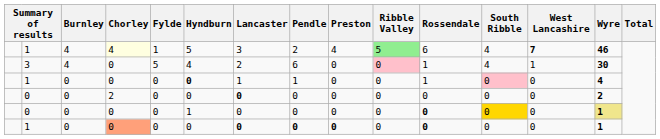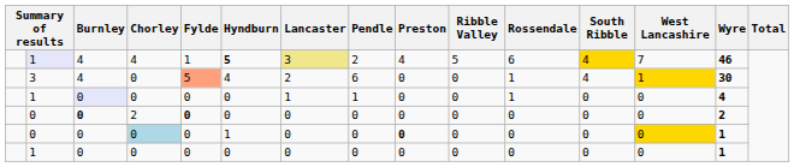row 2 | column 2: no background -> lavender background
row 2 | Chorley: lightyellow background -> no background
row 2 | Hyndburn: normal -> bold
row 2 | Lancaster: no background -> khaki background
row 2 | Ribble Valley: lightgreen background -> no background
row 2 | South Ribble: no background -> gold background
row 2 | West Lancashire: bold -> normal
row 3 | Fylde: no background -> lightsalmon background
row 3 | Ribble Valley: pink background -> no background
row 3 | West Lancashire: no background -> gold background
row 4 | Burnley: no background -> lavender background
row 4 | Hyndburn: bold -> normal
row 4 | South Ribble: pink background -> no background
row 5 | Burnley: normal -> bold
row 5 | Fylde: normal -> bold
row 5 | Lancaster: bold -> normal
row 6 | Chorley: no background -> lightblue background
row 6 | Preston: normal -> bold
row 6 | Rossendale: bold -> normal
row 6 | South Ribble: gold background -> no background
row 6 | West Lancashire: no background -> gold background
row 6 | Wyre: khaki background -> no background
row 7 | Chorley: lightsalmon background -> no background
row 7 | Lancaster: bold -> normal
row 7 | Pendle: bold -> normal
row 7 | Preston: bold -> normal
row 7 | Rossendale: bold -> normal
